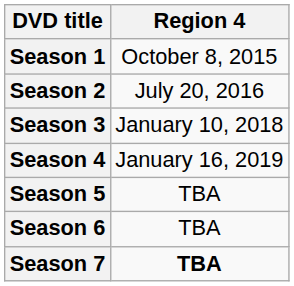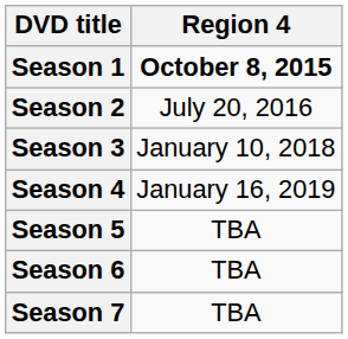Season 1 | Region 4: normal -> bold
Season 7 | Region 4: bold -> normal
